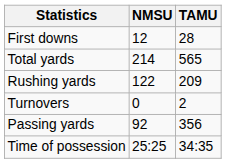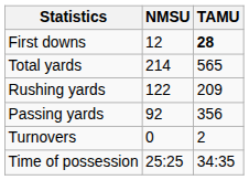First downs | TAMU: normal -> bold
rows swapped: Passing yards <-> Turnovers
